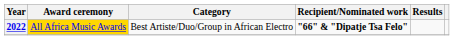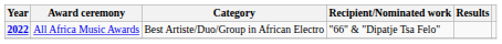row 2 | Award ceremony: gold background -> no background
row 2 | Recipient/Nominated work: bold -> normal
